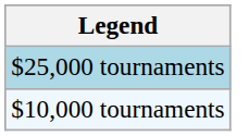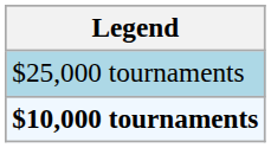row 3 | column 1: normal -> bold
